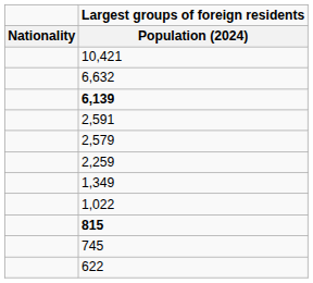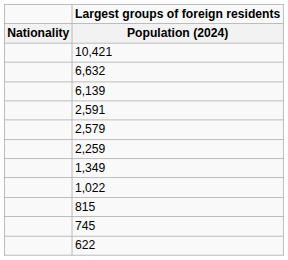6,139 | Largest groups of foreign residents / Population (2024): bold -> normal
815 | Largest groups of foreign residents / Population (2024): bold -> normal
